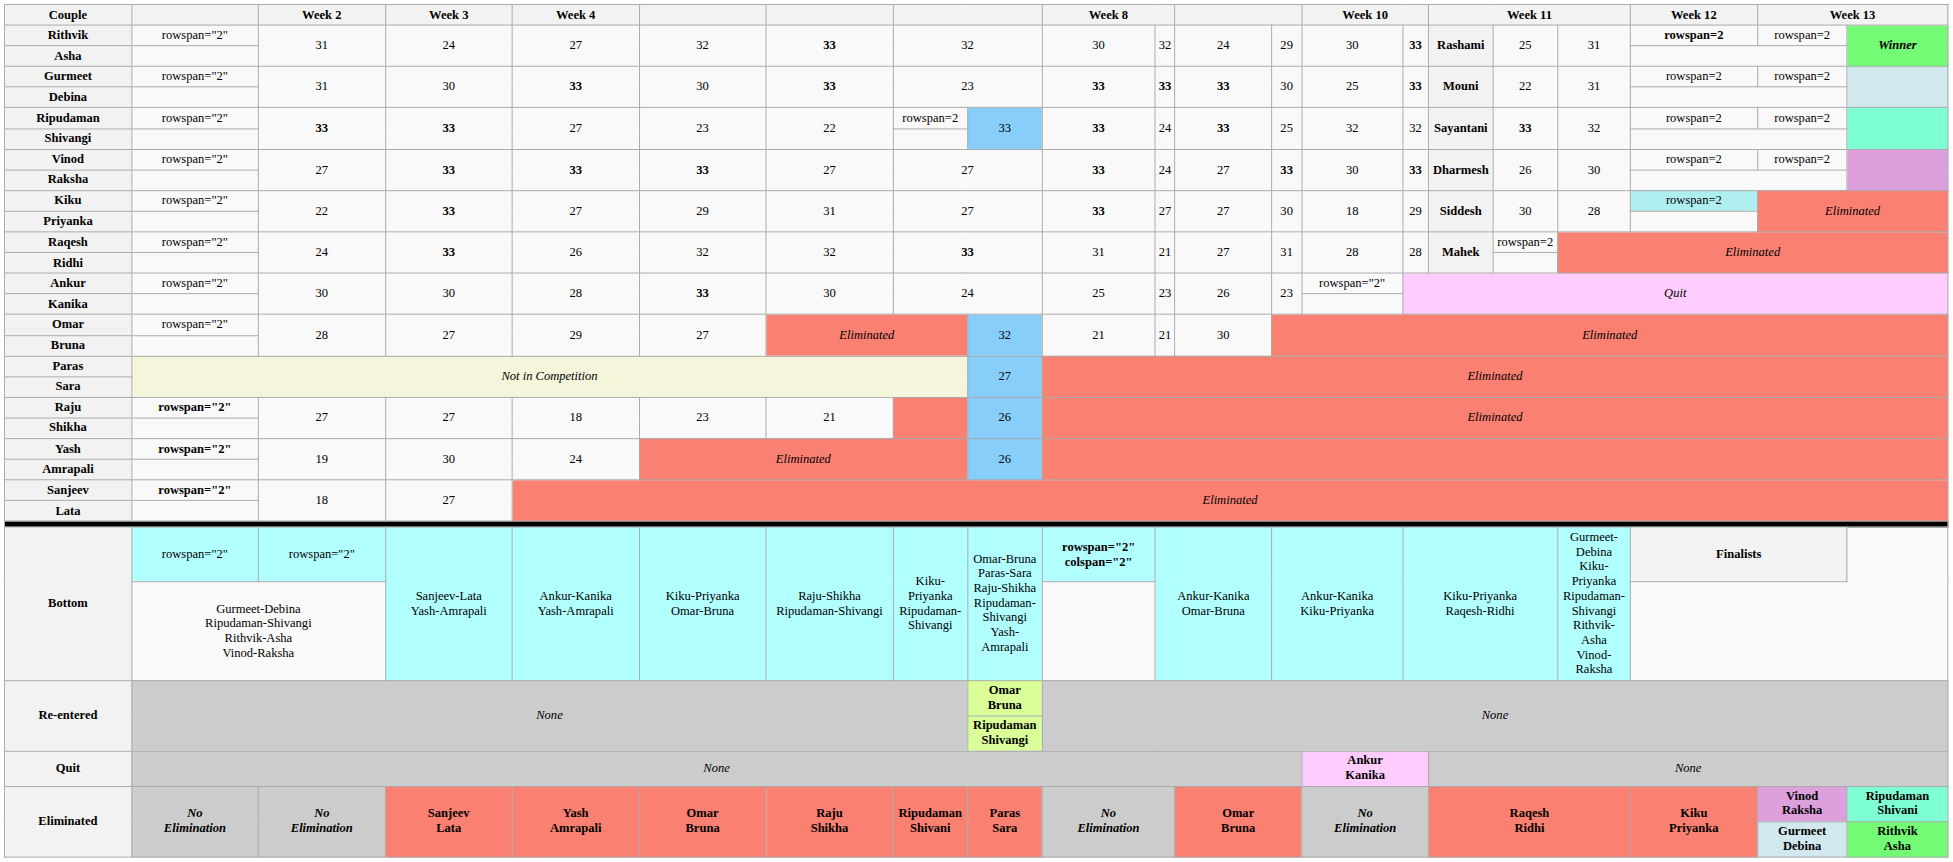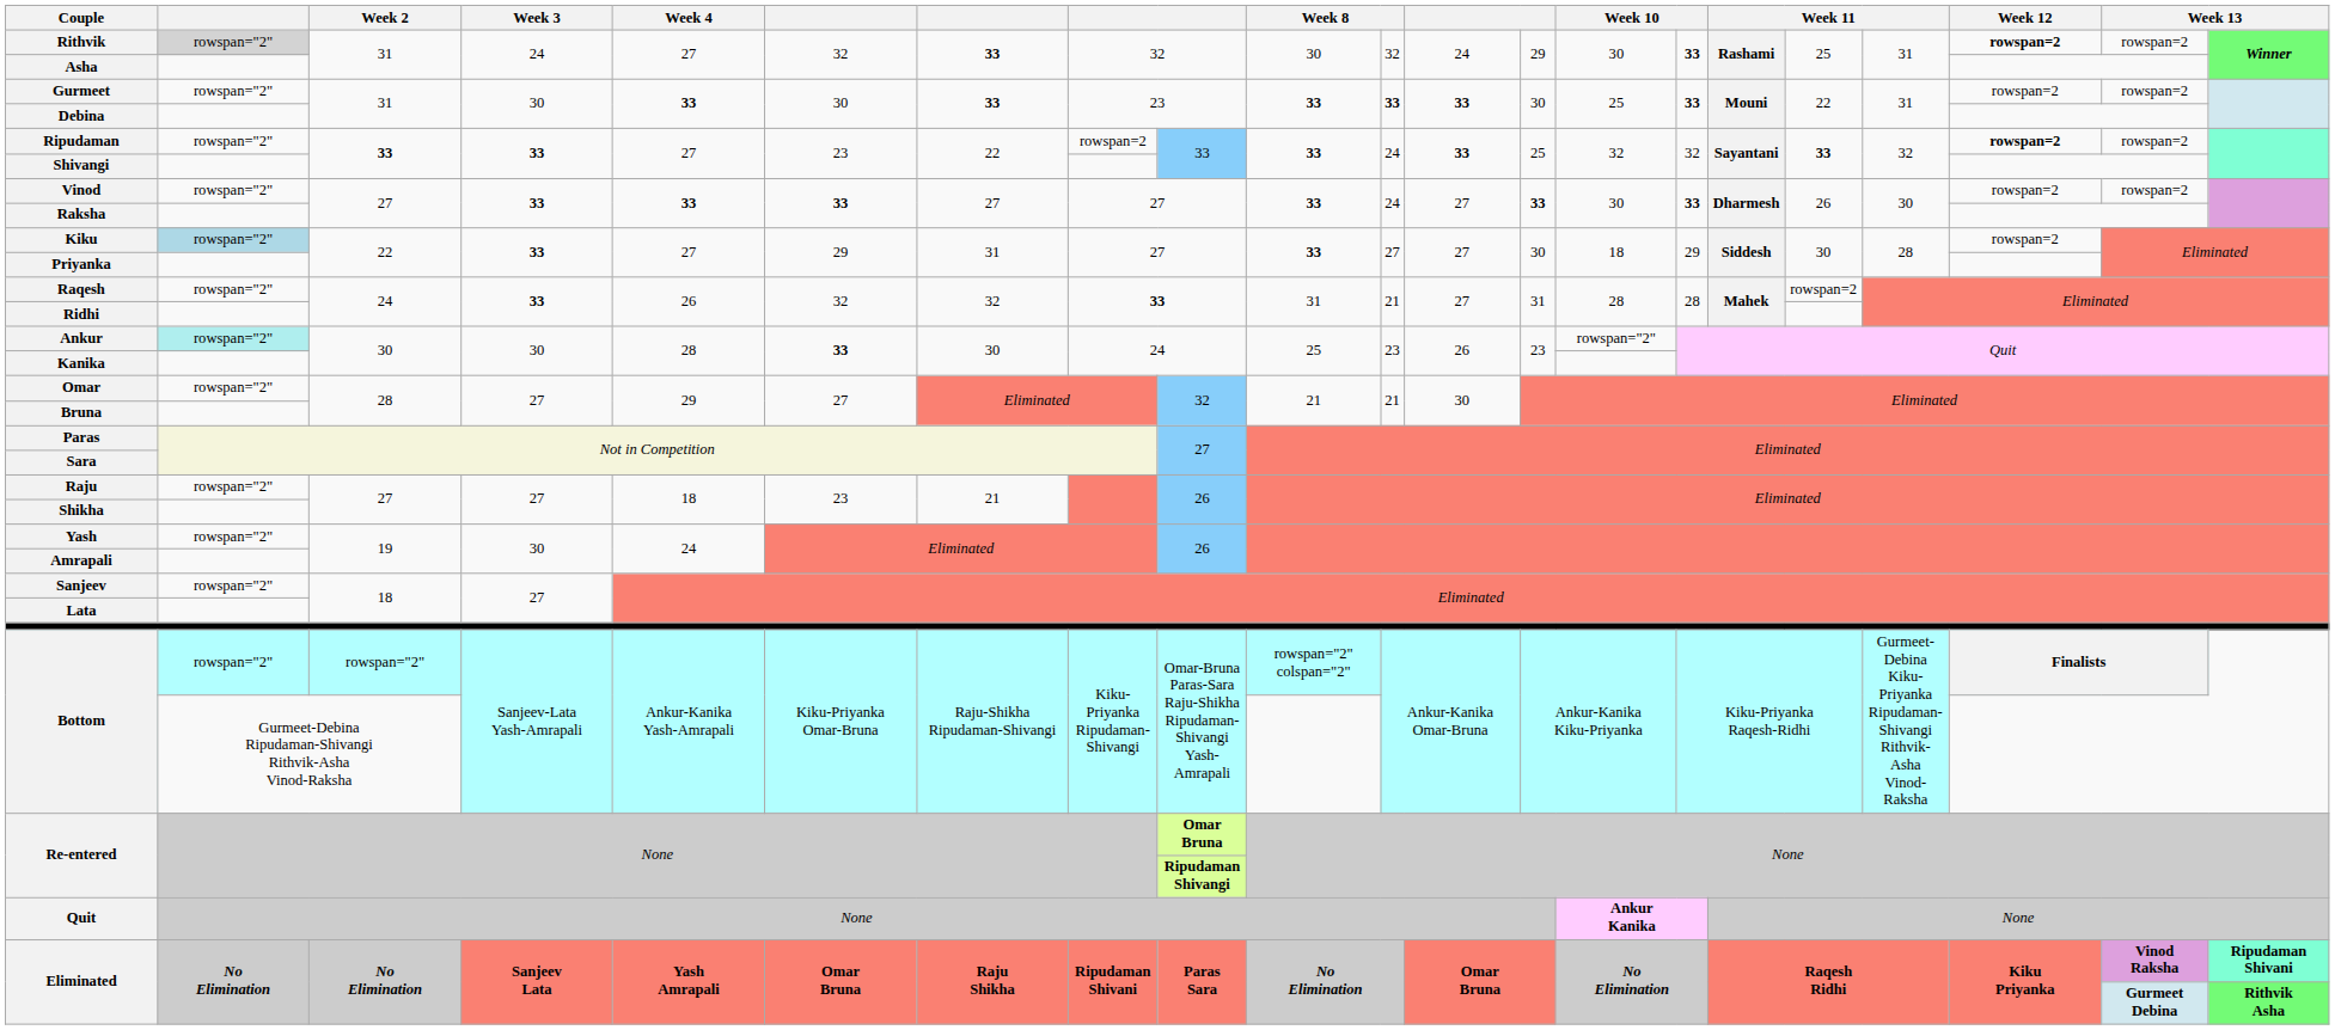Rithvik | column 2: no background -> lightgrey background
Ripudaman | Week 12: normal -> bold
Kiku | column 2: no background -> lightblue background
Kiku | Week 12: paleturquoise background -> no background
Ankur | column 2: no background -> paleturquoise background
Raju | column 2: bold -> normal
Yash | column 2: bold -> normal
Sanjeev | column 2: bold -> normal
Bottom / rowspan="2" | column 10: bold -> normal
